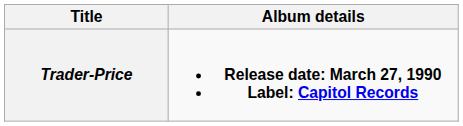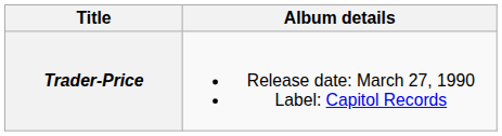Trader-Price | Album details: bold -> normal
